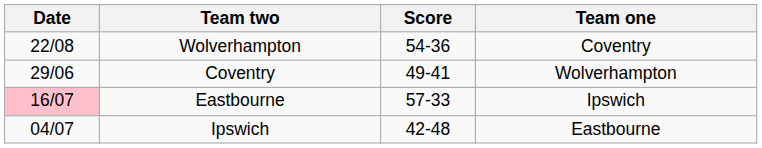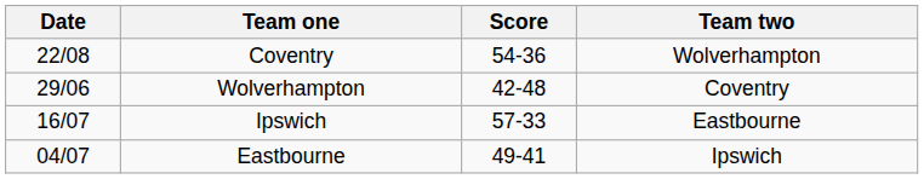columns swapped: Team one <-> Team two
row 3 | Score: 49-41 -> 42-48
row 4 | Date: pink background -> no background
row 5 | Score: 42-48 -> 49-41
